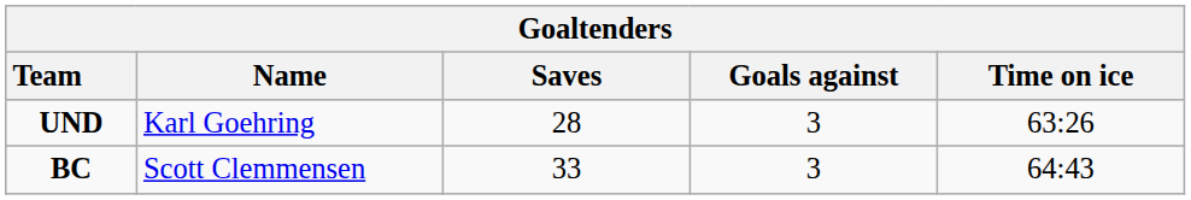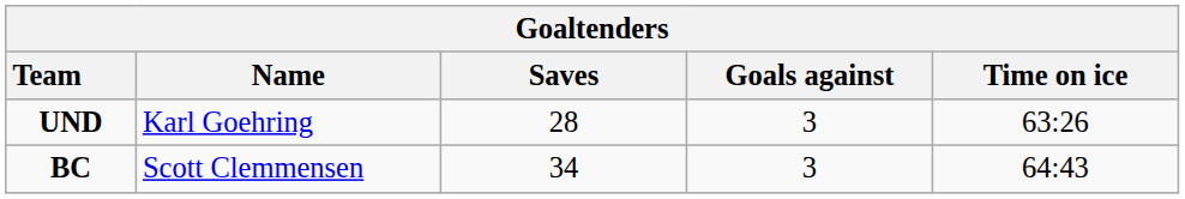BC | Saves: 33 -> 34
